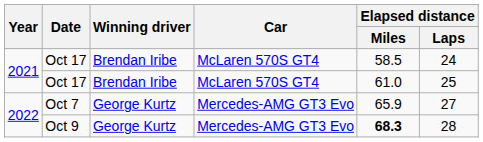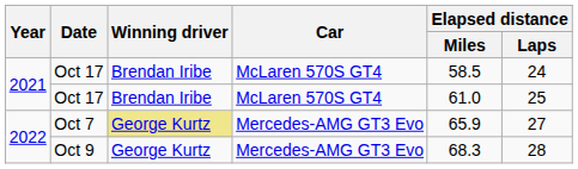Oct 7 | Winning driver: no background -> khaki background
Oct 9 | Elapsed distance / Miles: bold -> normal
